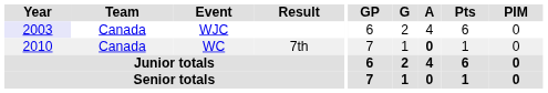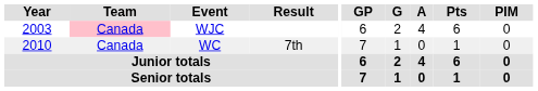WJC | Year: lavender background -> no background
WJC | Team: no background -> pink background
WC | A: bold -> normal
